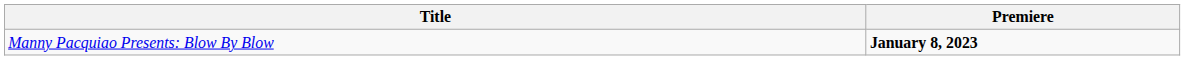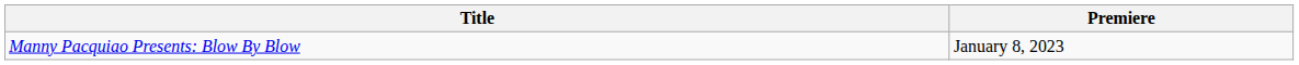Manny Pacquiao Presents: Blow By Blow | Premiere: bold -> normal
